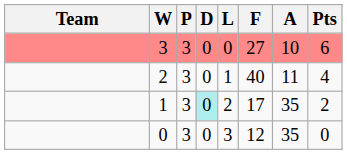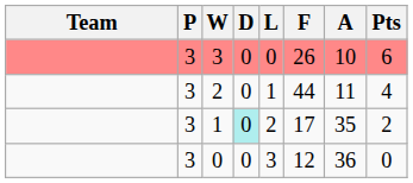columns swapped: P <-> W
row 2 | F: 27 -> 26
row 3 | F: 40 -> 44
row 5 | A: 35 -> 36
